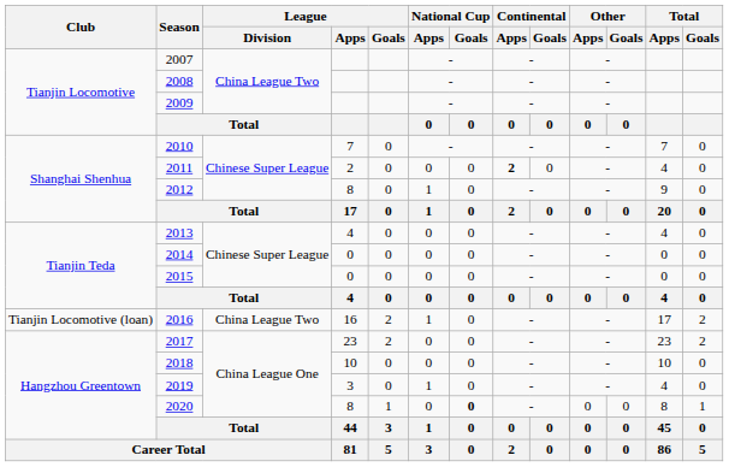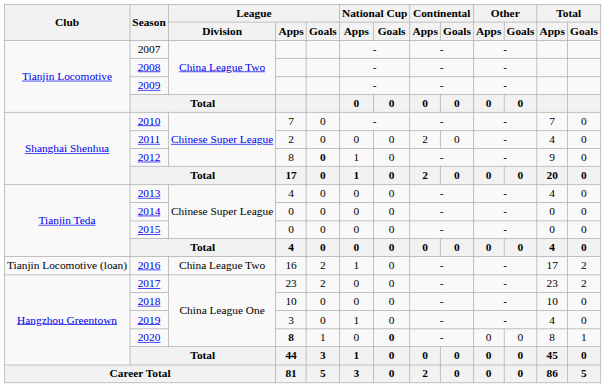2011 | Continental / Apps: bold -> normal
2012 | League / Goals: normal -> bold
2020 | League / Apps: normal -> bold
